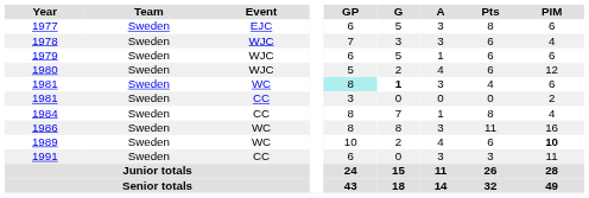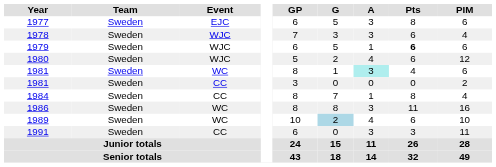1979 | Pts: normal -> bold
1981 / WC | GP: paleturquoise background -> no background
1981 / WC | G: bold -> normal
1981 / WC | A: no background -> paleturquoise background
1989 | G: no background -> lightblue background
1989 | PIM: bold -> normal
